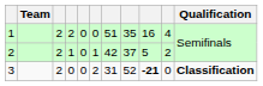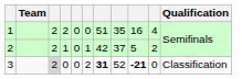3 | column 3: no background -> lightgrey background
3 | column 7: normal -> bold
3 | Qualification: bold -> normal
